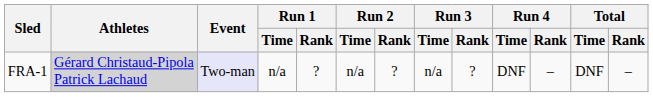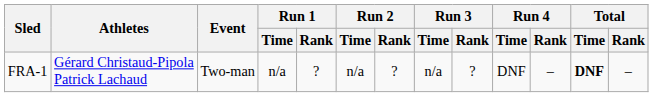FRA-1 | Athletes: lightgrey background -> no background
FRA-1 | Event: lavender background -> no background
FRA-1 | Total / Time: normal -> bold
